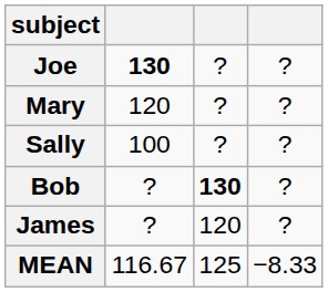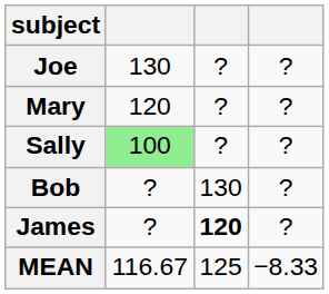Joe | column 2: bold -> normal
Sally | column 2: no background -> lightgreen background
Bob | column 3: bold -> normal
James | column 3: normal -> bold
